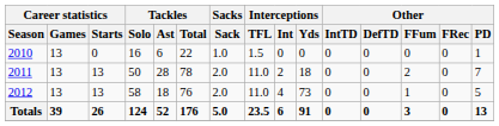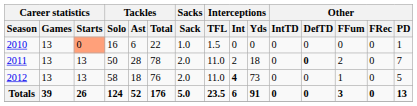2010 | Career statistics / Starts: no background -> lightsalmon background
2011 | Other / DefTD: normal -> bold
2012 | Interceptions / Int: normal -> bold
